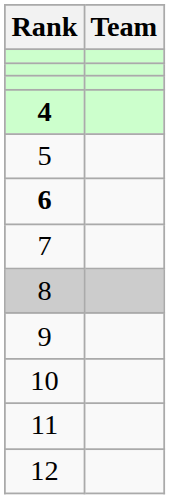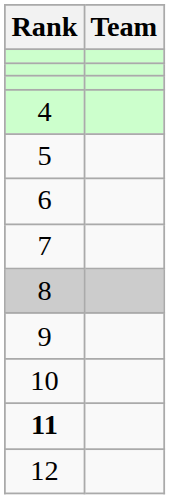row 5 | Rank: bold -> normal
row 7 | Rank: bold -> normal
row 12 | Rank: normal -> bold
